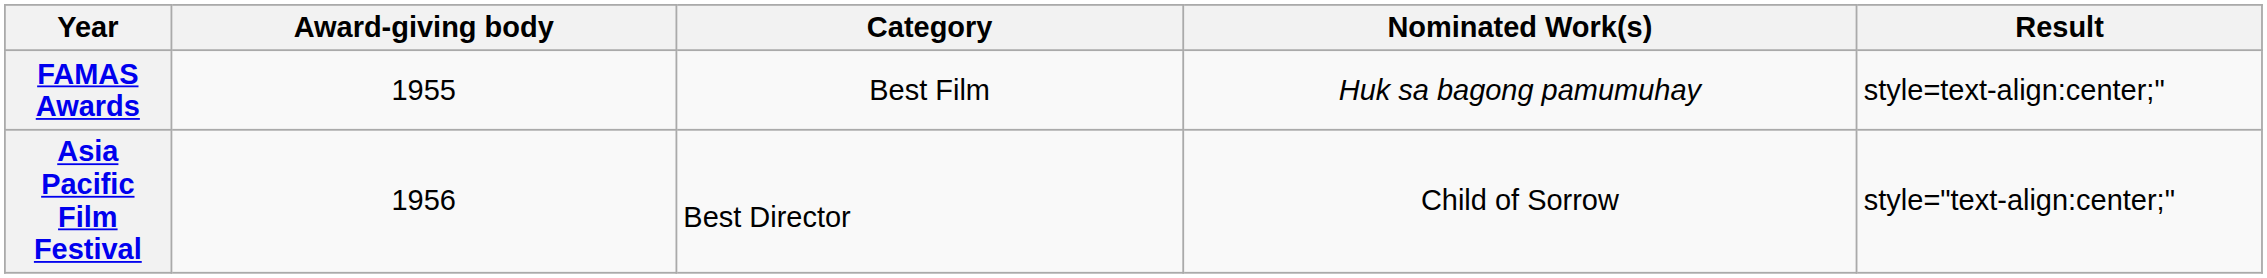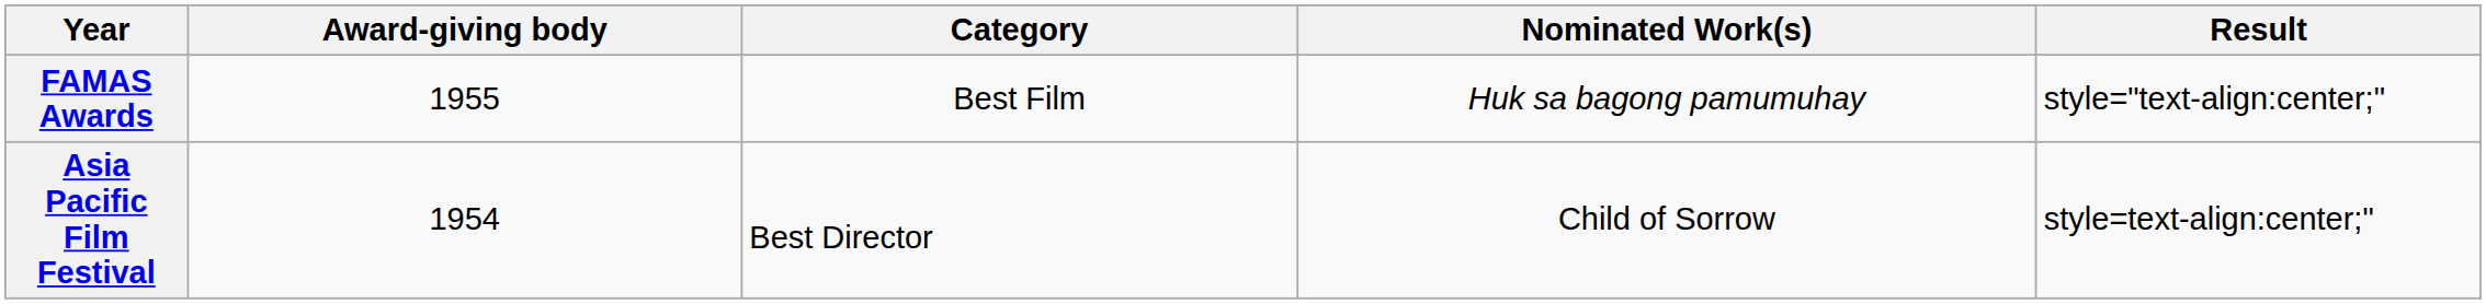FAMAS Awards | column 5: style=text-align:center;" -> style="text-align:center;"
Asia Pacific Film Festival | Award-giving body: 1956 -> 1954
Asia Pacific Film Festival | column 5: style="text-align:center;" -> style=text-align:center;"
